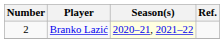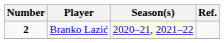Branko Lazić | Number: normal -> bold
